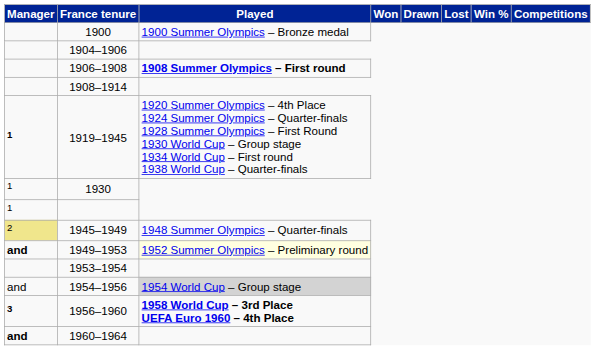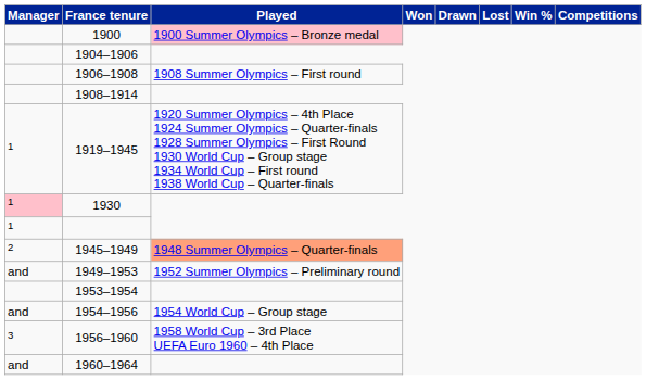1900 | Played: no background -> pink background
1906–1908 | Played: bold -> normal
1919–1945 | Manager: bold -> normal
1930 | Manager: no background -> pink background
1945–1949 | Manager: khaki background -> no background
1945–1949 | Played: no background -> lightsalmon background
1949–1953 | Manager: bold -> normal
1949–1953 | Played: lightyellow background -> no background
1954–1956 | Played: lightgrey background -> no background
1956–1960 | Manager: bold -> normal
1956–1960 | Played: bold -> normal
1960–1964 | Manager: bold -> normal
